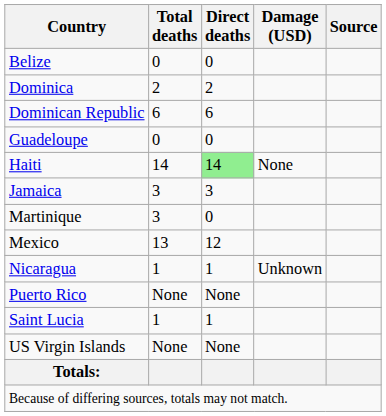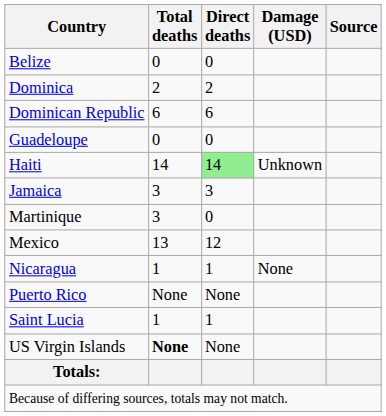Haiti | Damage (USD): None -> Unknown
Nicaragua | Damage (USD): Unknown -> None
US Virgin Islands | Total deaths: normal -> bold
